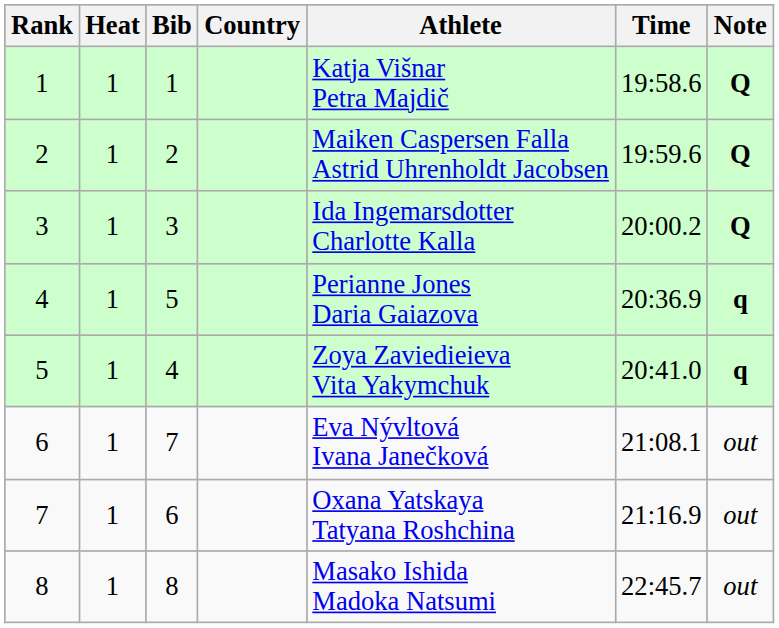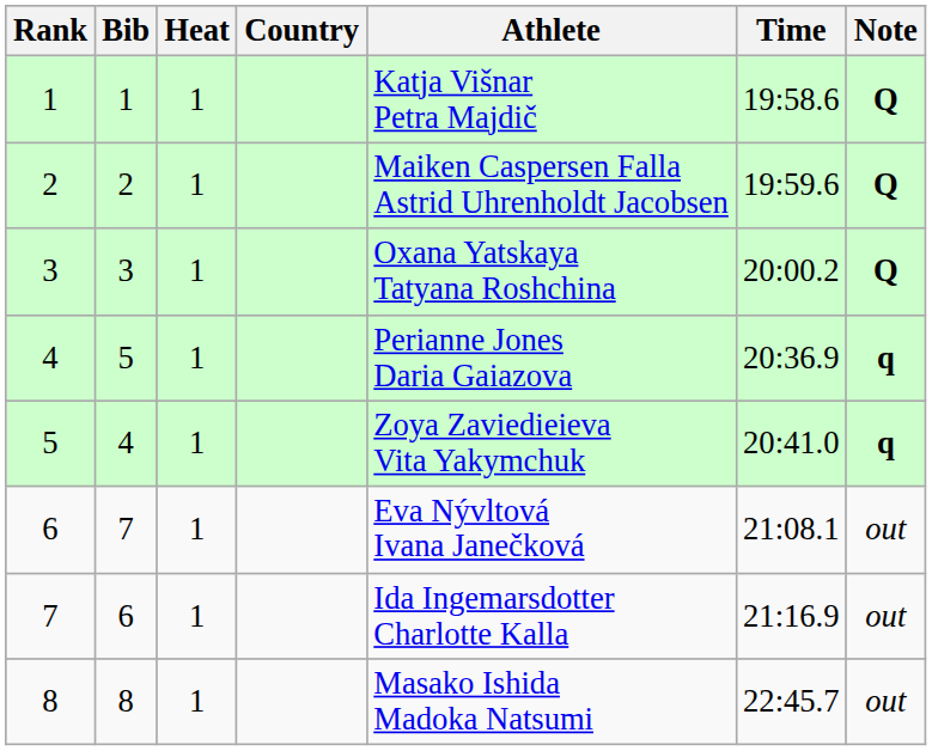columns swapped: Heat <-> Bib
row 4 | Athlete: Ida Ingemarsdotter Charlotte Kalla -> Oxana Yatskaya Tatyana Roshchina
row 8 | Athlete: Oxana Yatskaya Tatyana Roshchina -> Ida Ingemarsdotter Charlotte Kalla
